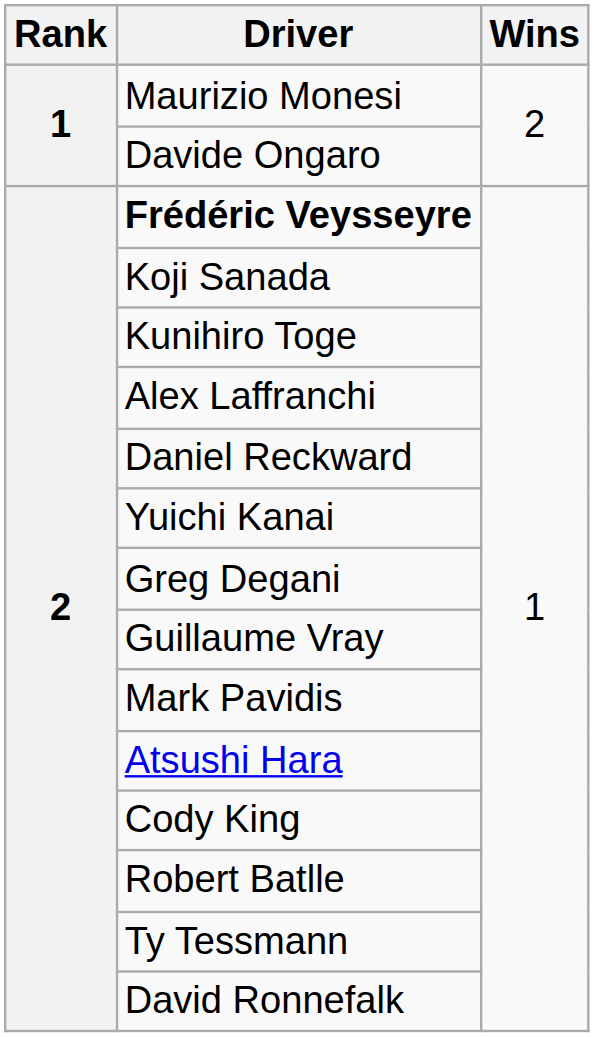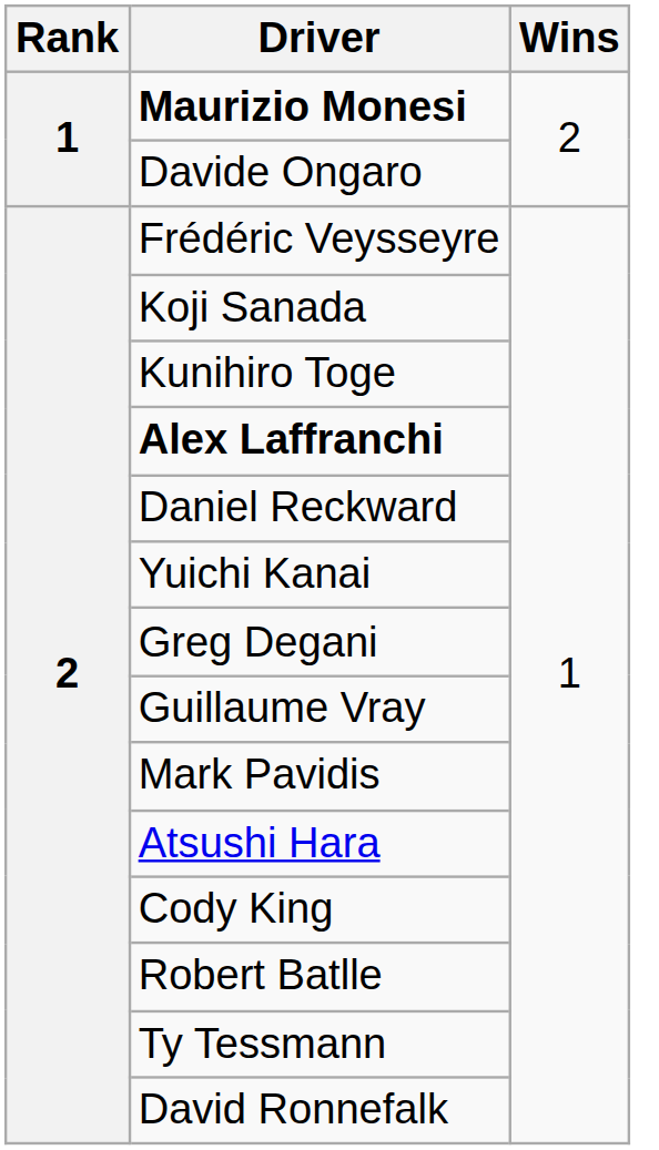Maurizio Monesi | Driver: normal -> bold
Frédéric Veysseyre | Driver: bold -> normal
Alex Laffranchi | Driver: normal -> bold
